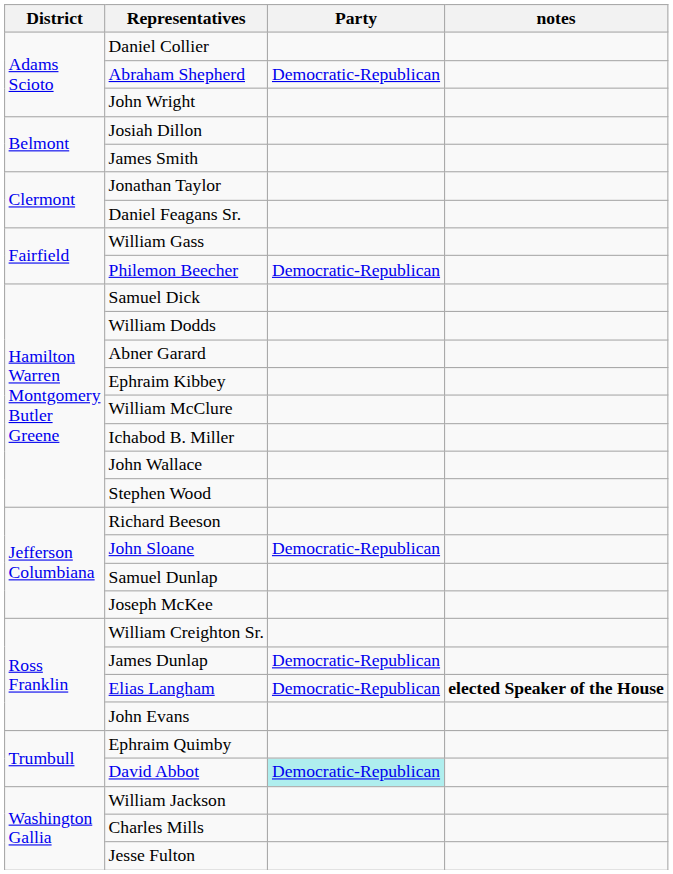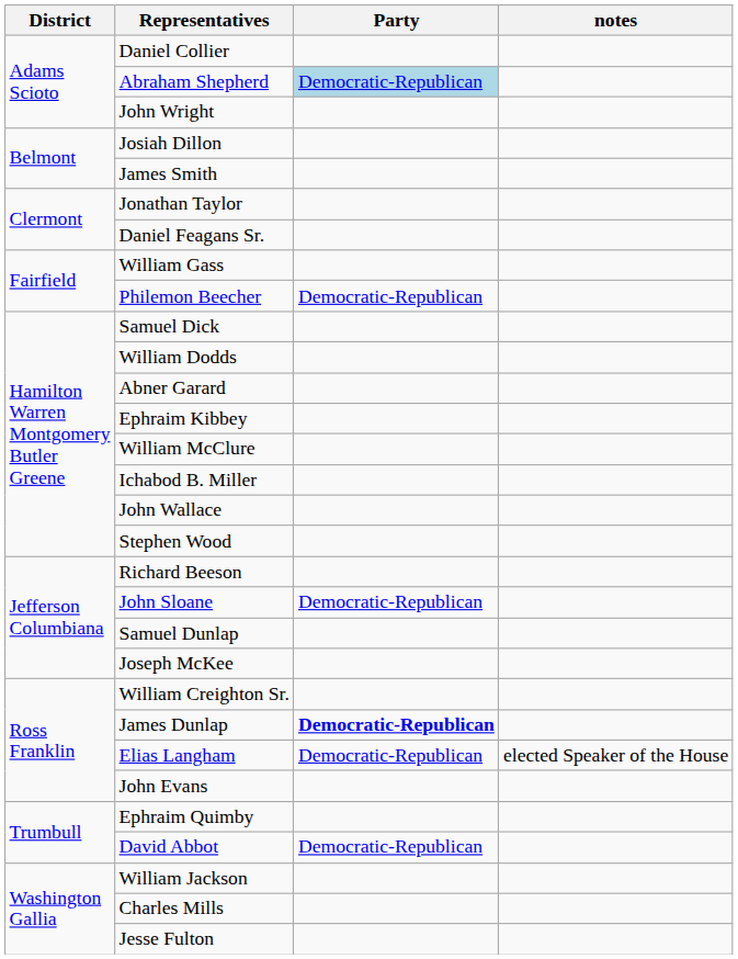Abraham Shepherd | Party: no background -> lightblue background
James Dunlap | Party: normal -> bold
Elias Langham | notes: bold -> normal
David Abbot | Party: paleturquoise background -> no background
